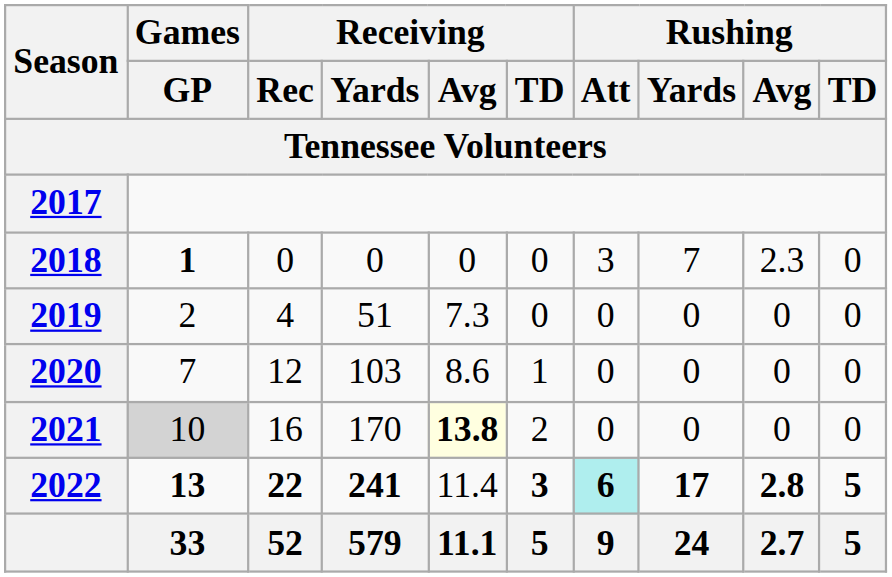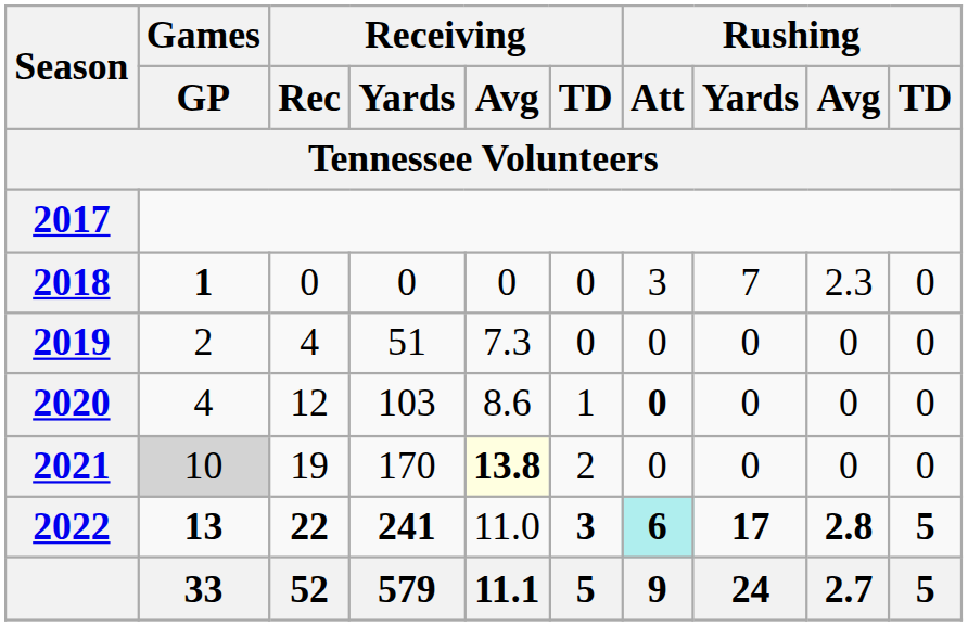2020 | Games / GP / Tennessee Volunteers: 7 -> 4
2020 | Rushing / Att / Tennessee Volunteers: normal -> bold
2021 | Receiving / Rec / Tennessee Volunteers: 16 -> 19
2022 | Receiving / Avg / Tennessee Volunteers: 11.4 -> 11.0
